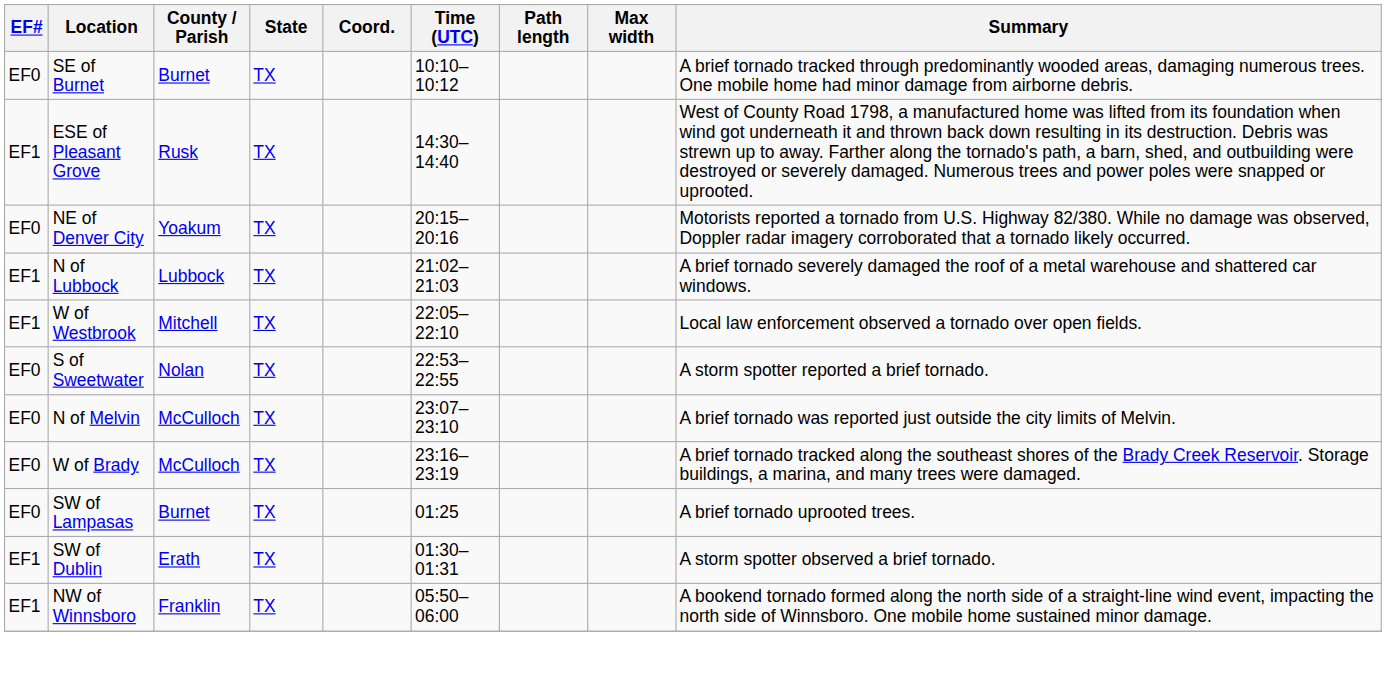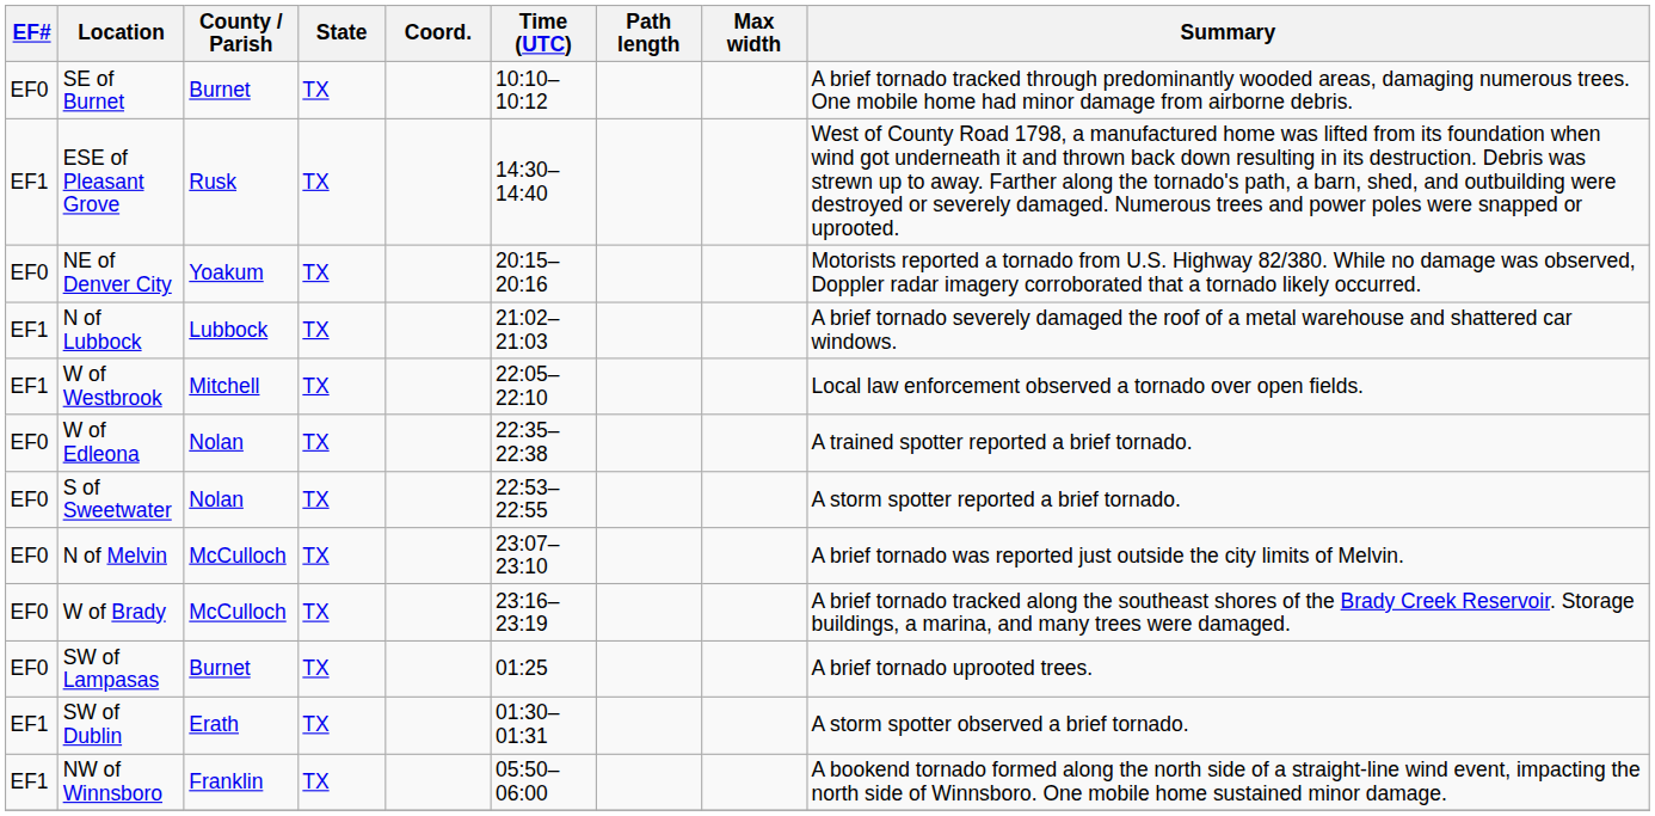+ row: EF0 | W of Edleona | Nolan | TX | 22:35–22:38 | A trained spotter reported a brief tornado.
